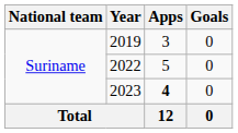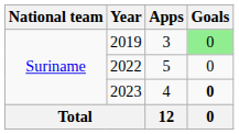2019 | Goals: no background -> lightgreen background
2023 | Apps: bold -> normal
2023 | Goals: normal -> bold
